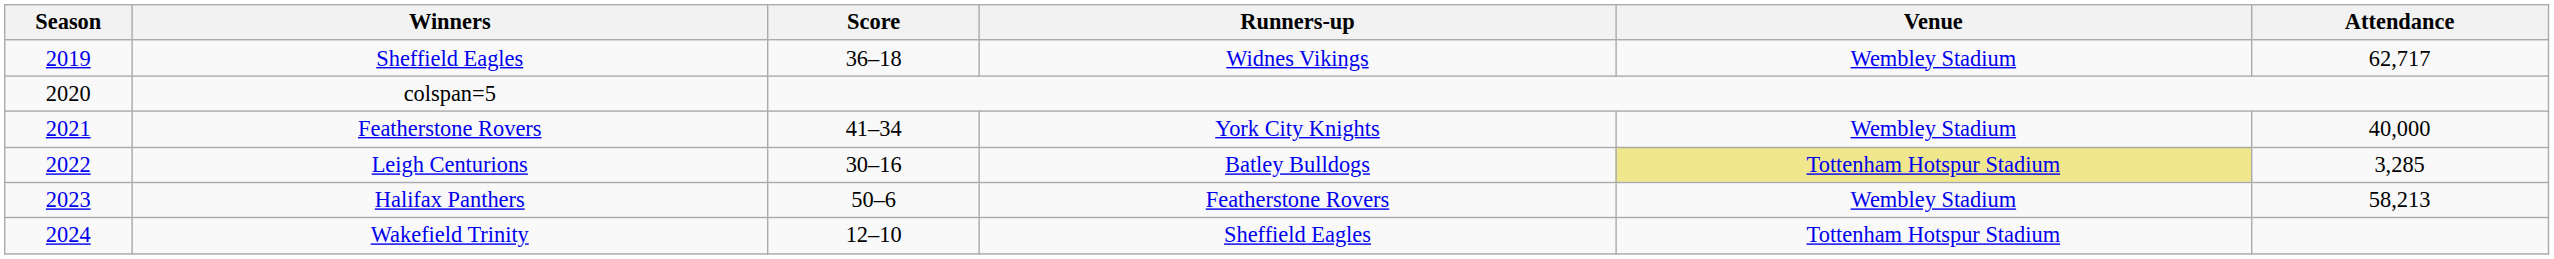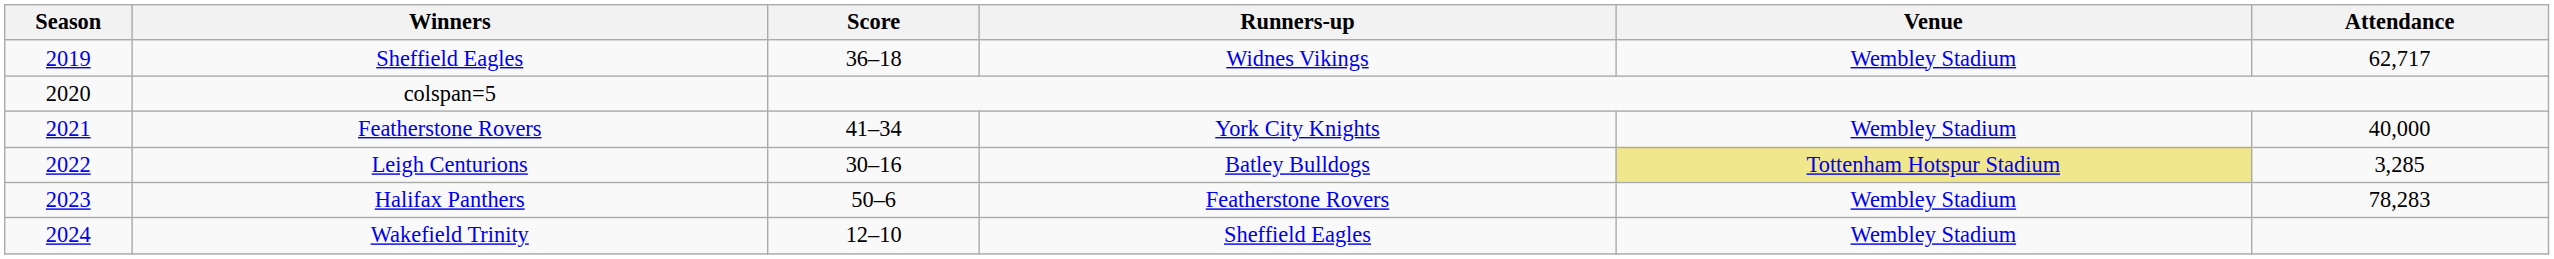Halifax Panthers | Attendance: 58,213 -> 78,283
Wakefield Trinity | Venue: Tottenham Hotspur Stadium -> Wembley Stadium
